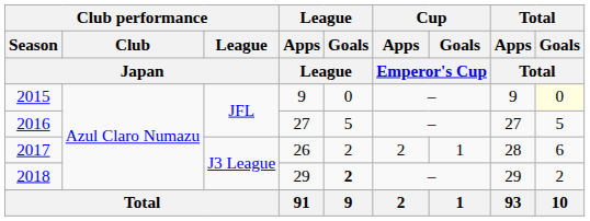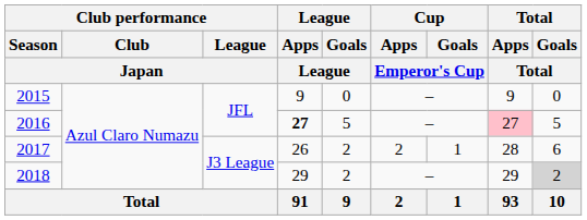2015 | Total / Goals / Total: lightyellow background -> no background
2016 | League / Apps / League: normal -> bold
2016 | Total / Apps / Total: no background -> pink background
2018 | League / Goals / League: bold -> normal
2018 | Total / Goals / Total: no background -> lightgrey background
